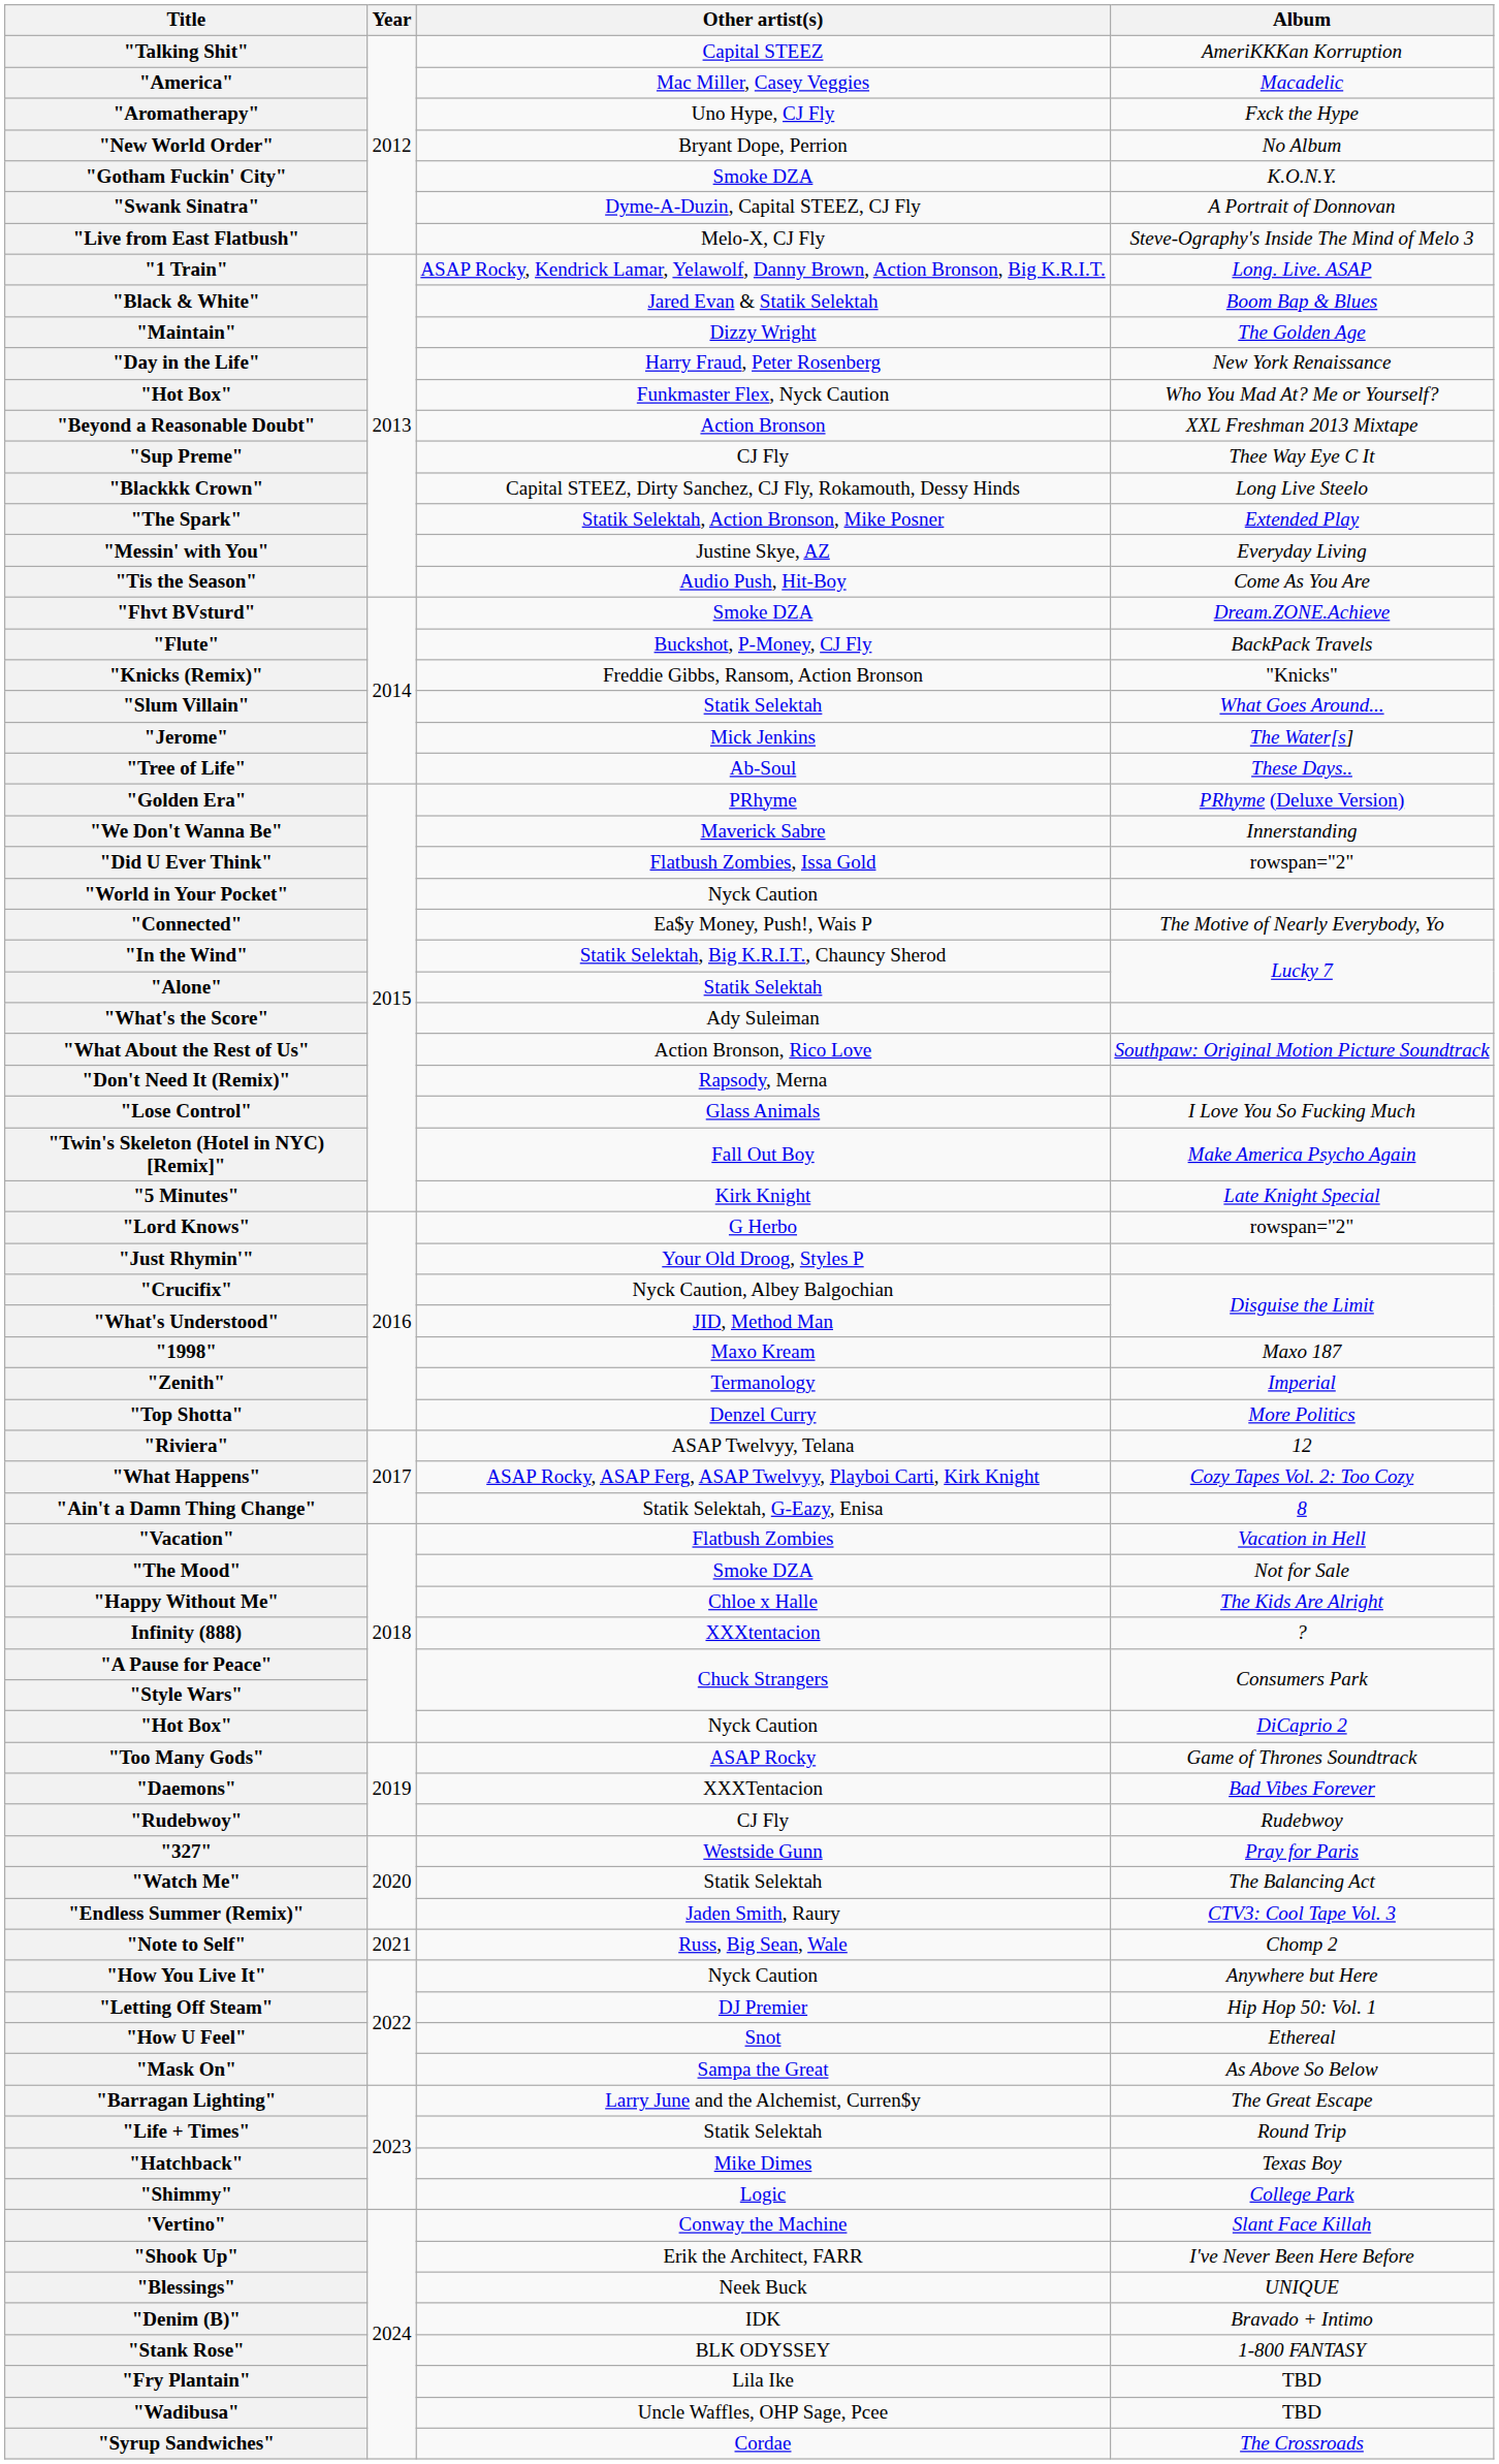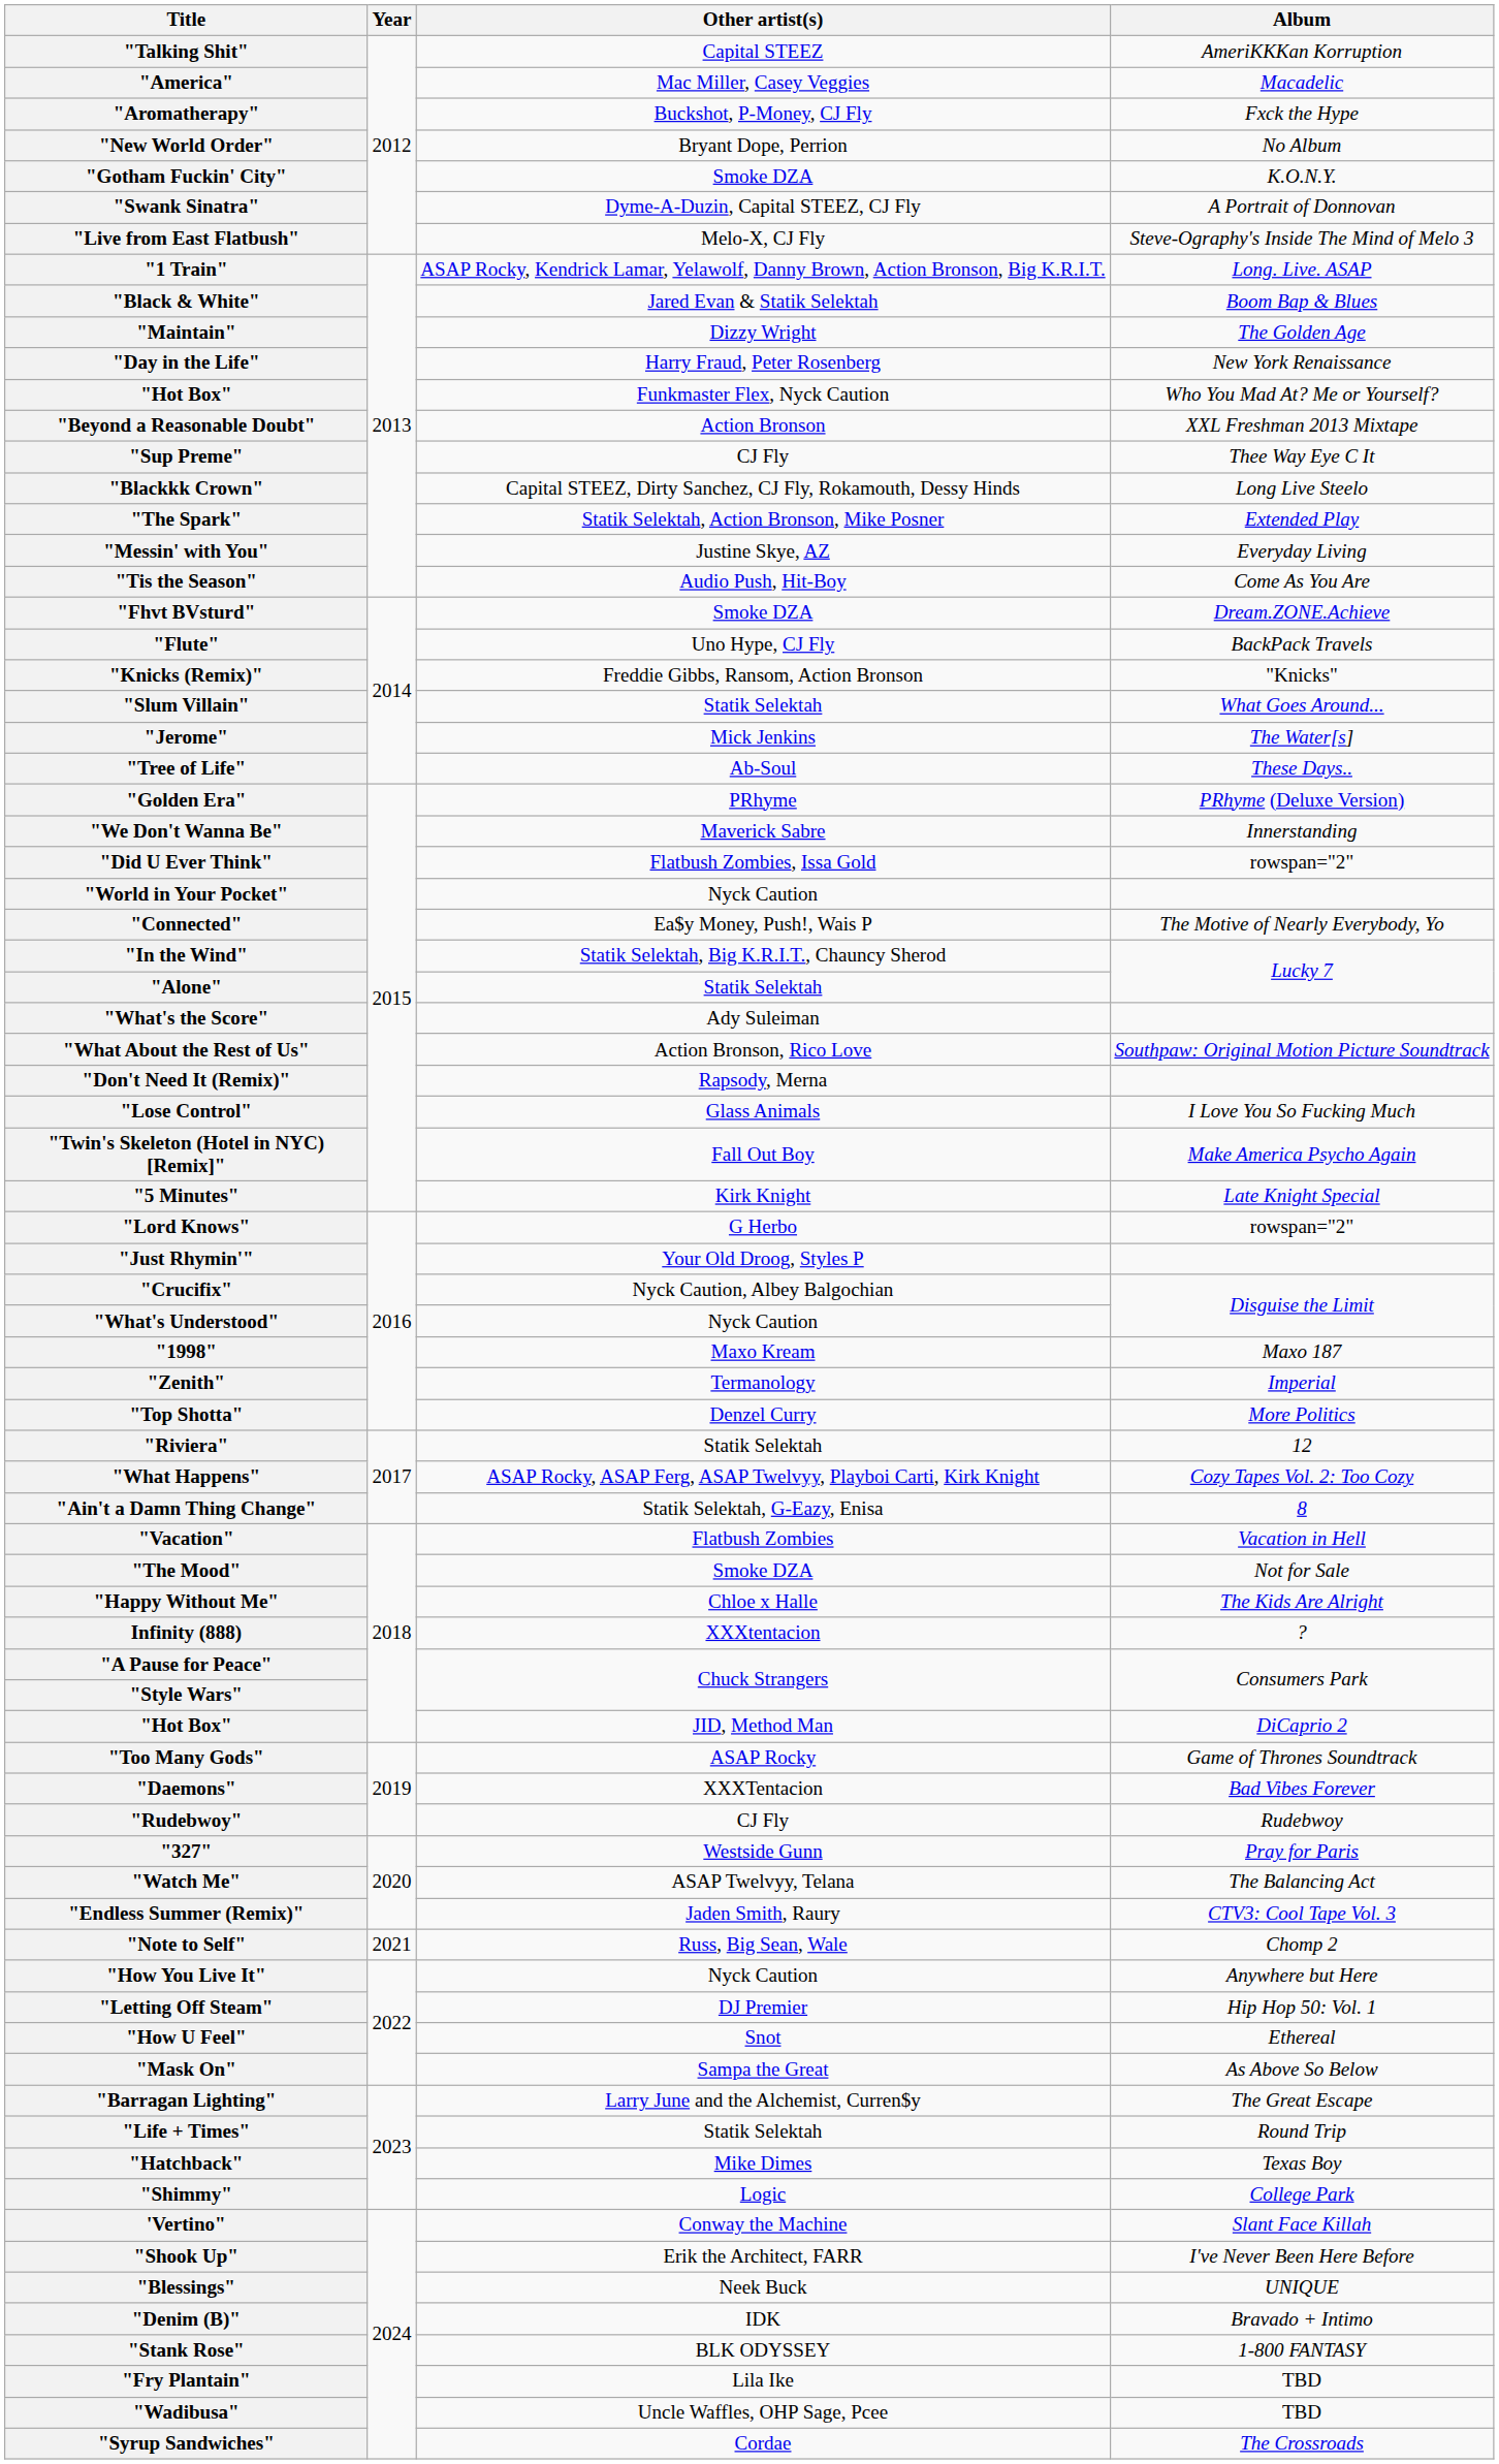"Aromatherapy" | Other artist(s): Uno Hype, CJ Fly -> Buckshot, P-Money, CJ Fly
"Flute" | Other artist(s): Buckshot, P-Money, CJ Fly -> Uno Hype, CJ Fly
"What's Understood" | Other artist(s): JID, Method Man -> Nyck Caution
"Riviera" | Other artist(s): ASAP Twelvyy, Telana -> Statik Selektah
"Hot Box" / DiCaprio 2 | Other artist(s): Nyck Caution -> JID, Method Man
"Watch Me" | Other artist(s): Statik Selektah -> ASAP Twelvyy, Telana
